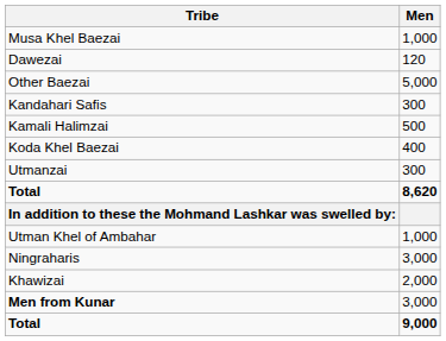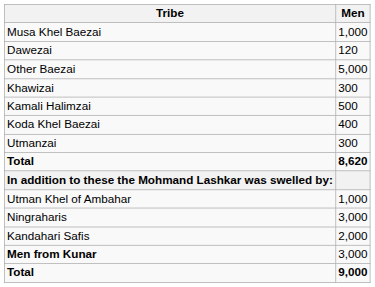row 5 | Tribe: Kandahari Safis -> Khawizai
row 13 | Tribe: Khawizai -> Kandahari Safis
